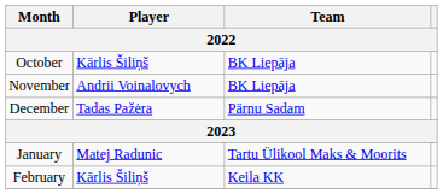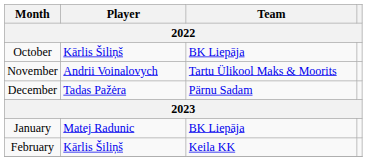November | Team: BK Liepāja -> Tartu Ülikool Maks & Moorits
January | Team: Tartu Ülikool Maks & Moorits -> BK Liepāja
